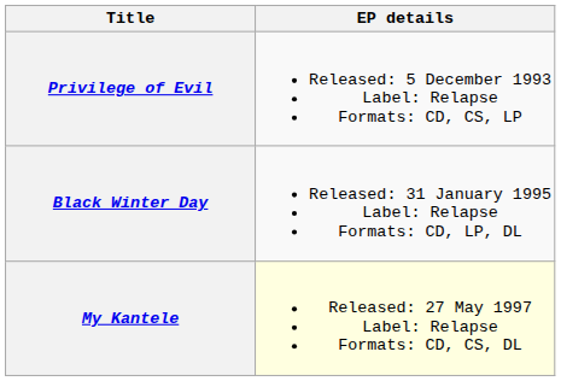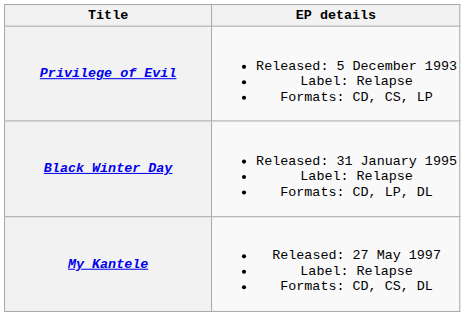My Kantele | EP details: lightyellow background -> no background
